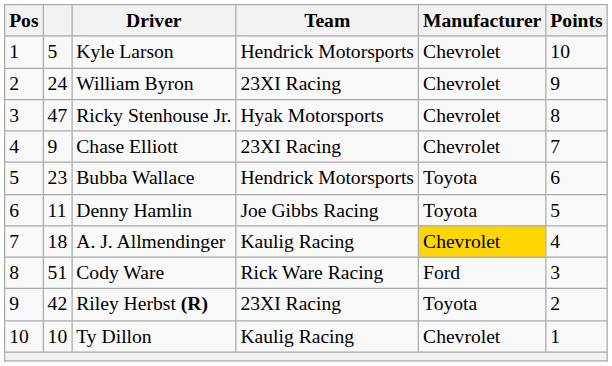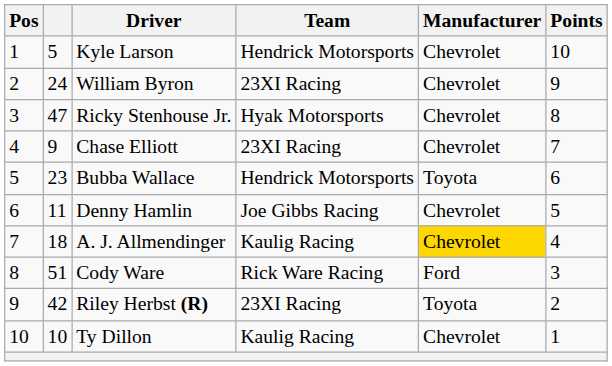Denny Hamlin | Manufacturer: Toyota -> Chevrolet
